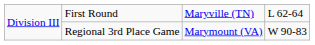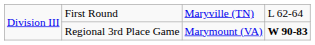Division III / Regional 3rd Place Game | column 4: normal -> bold
